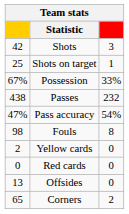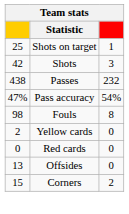rows swapped: Shots <-> Shots on target
- row: 67% | Possession | 33%
Corners | column 1: 65 -> 15
